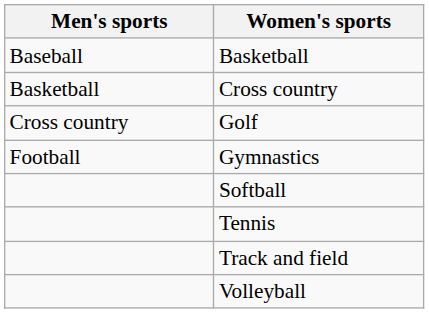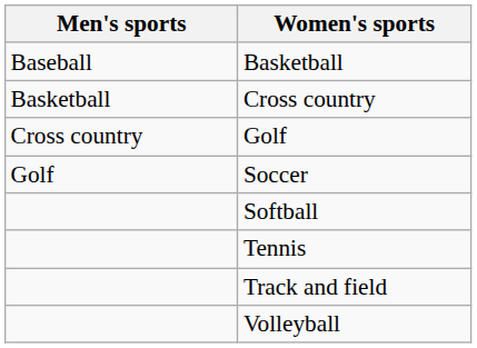- row: Football | Gymnastics
+ row: Golf | Soccer
